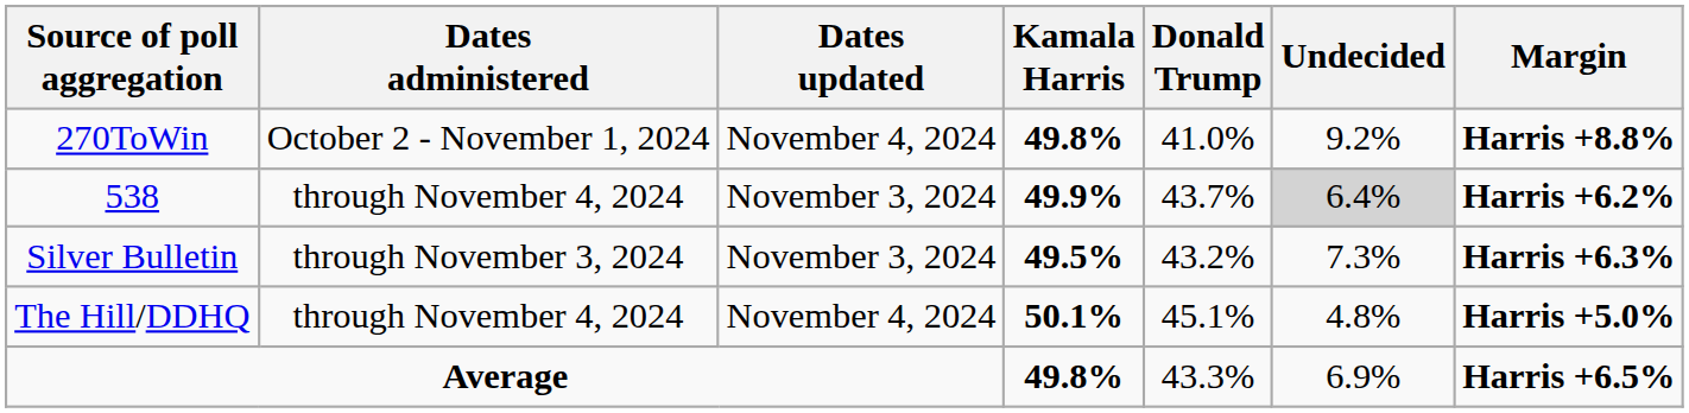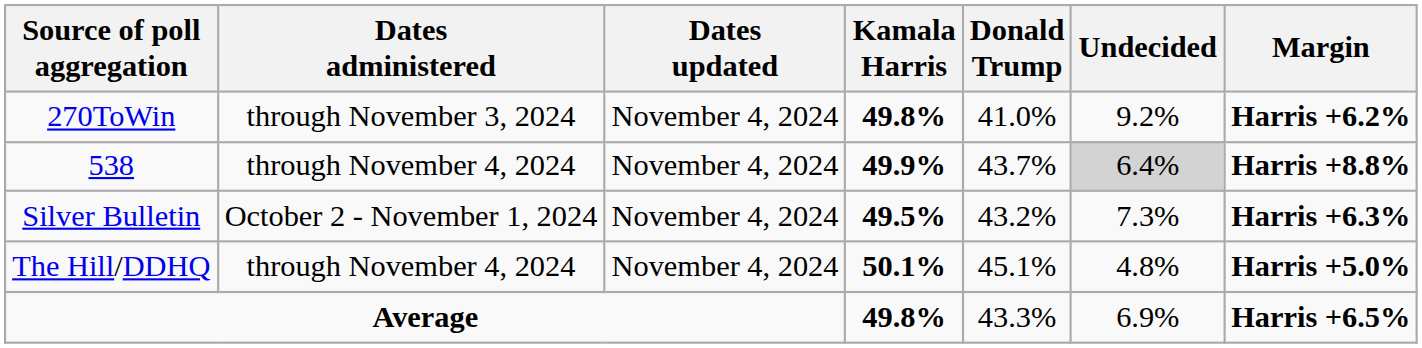270ToWin | Dates administered: October 2 - November 1, 2024 -> through November 3, 2024
270ToWin | Margin: Harris +8.8% -> Harris +6.2%
538 | Dates updated: November 3, 2024 -> November 4, 2024
538 | Margin: Harris +6.2% -> Harris +8.8%
Silver Bulletin | Dates administered: through November 3, 2024 -> October 2 - November 1, 2024
Silver Bulletin | Dates updated: November 3, 2024 -> November 4, 2024
